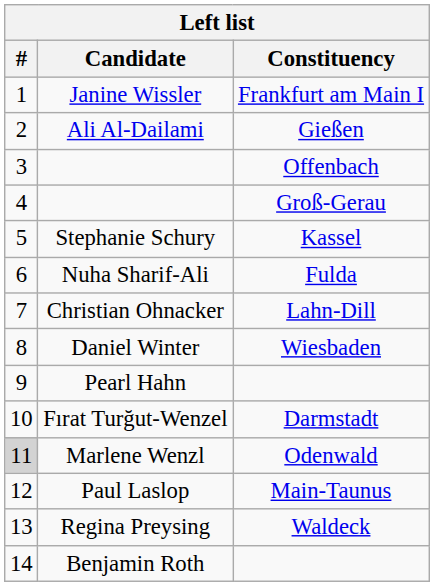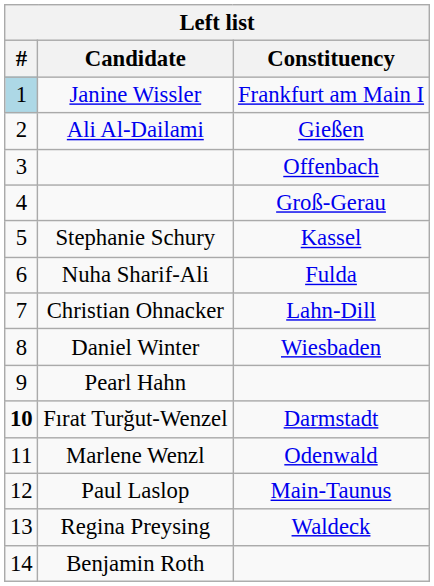Janine Wissler | #: no background -> lightblue background
Fırat Turğut-Wenzel | #: normal -> bold
Marlene Wenzl | #: lightgrey background -> no background
